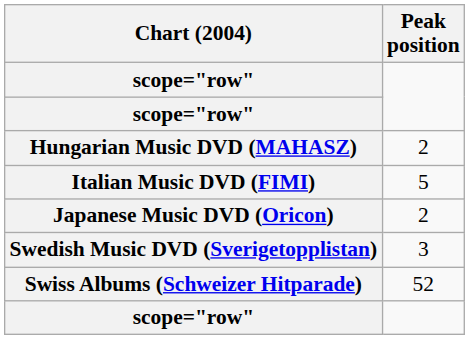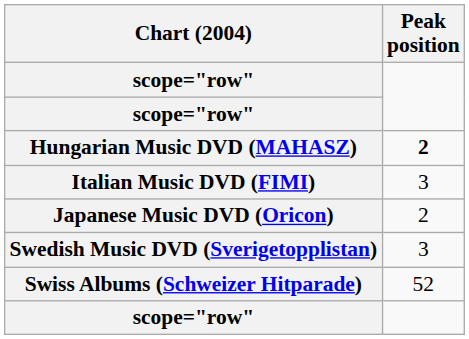Hungarian Music DVD (MAHASZ) | Peak position: normal -> bold
Italian Music DVD (FIMI) | Peak position: 5 -> 3
